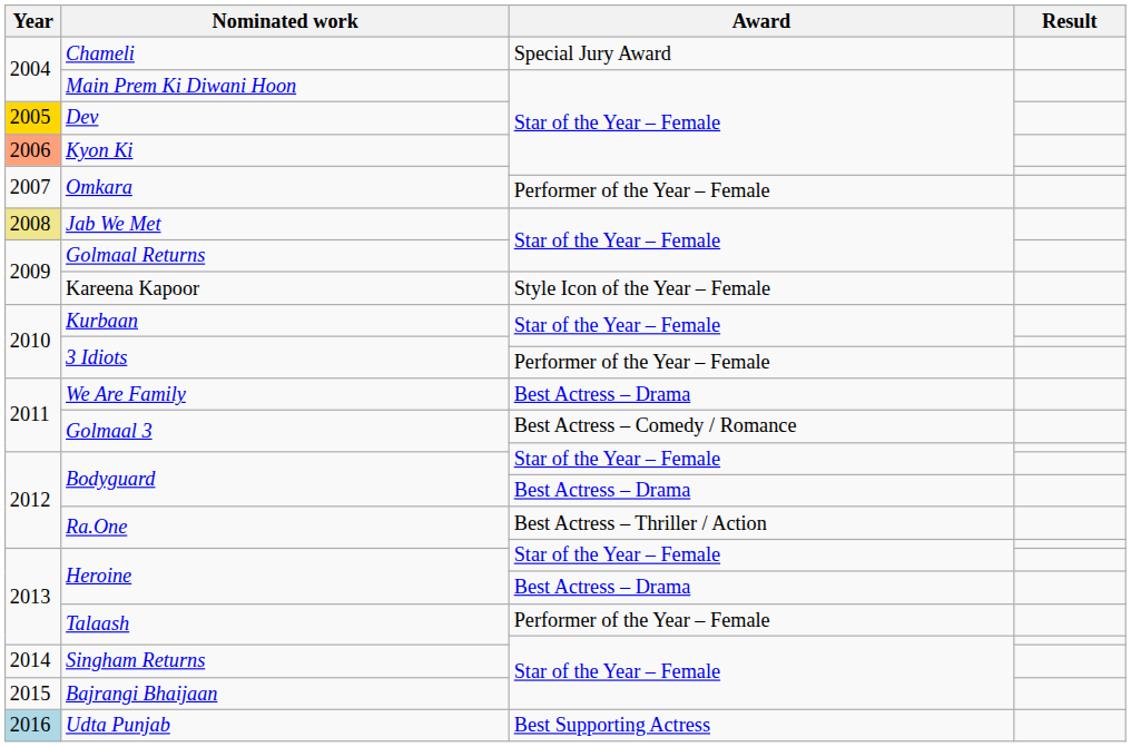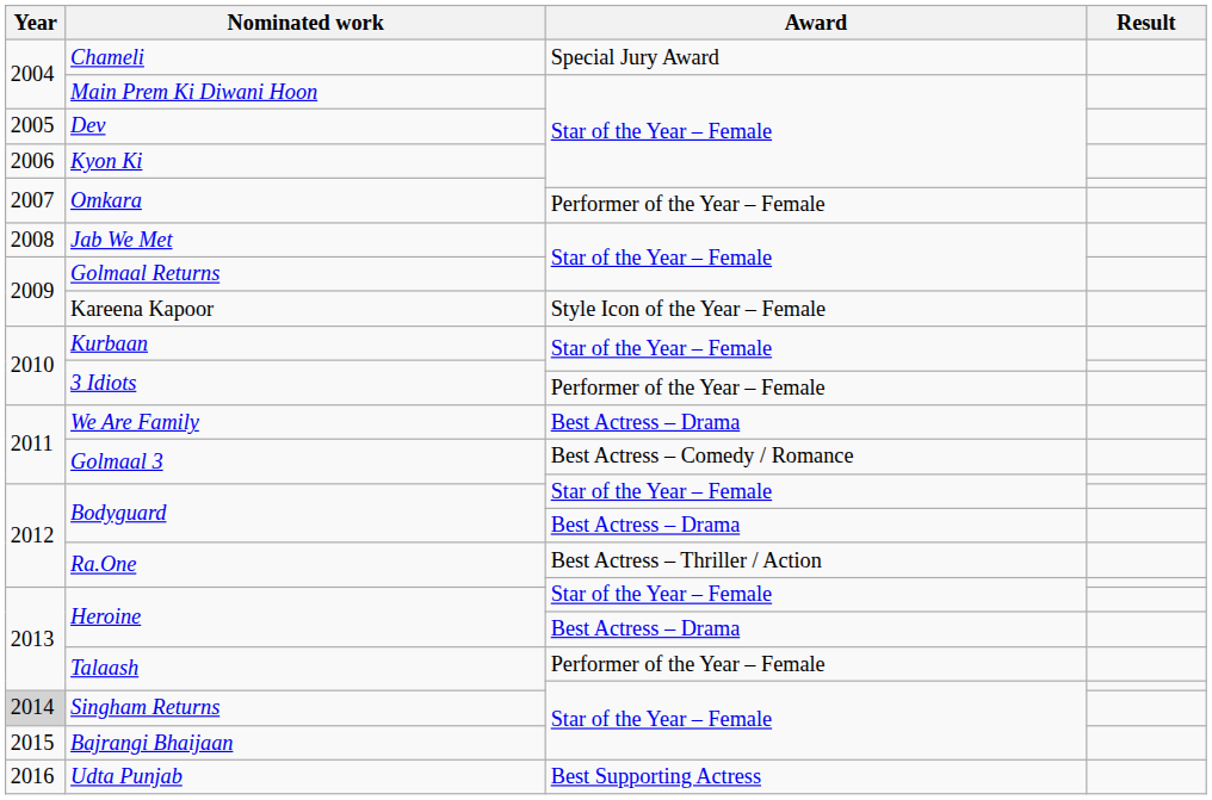Dev | Year: gold background -> no background
Kyon Ki | Year: lightsalmon background -> no background
Jab We Met | Year: khaki background -> no background
Singham Returns | Year: no background -> lightgrey background
Udta Punjab | Year: lightblue background -> no background
